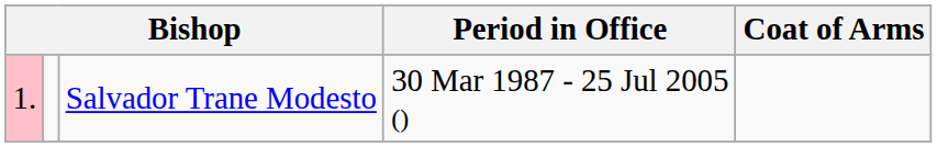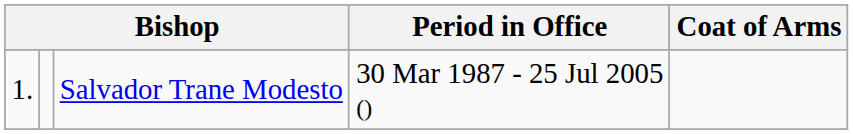Salvador Trane Modesto | column 1: pink background -> no background
